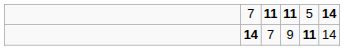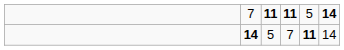row 2 | column 3: 7 -> 5
row 2 | column 4: 9 -> 7
